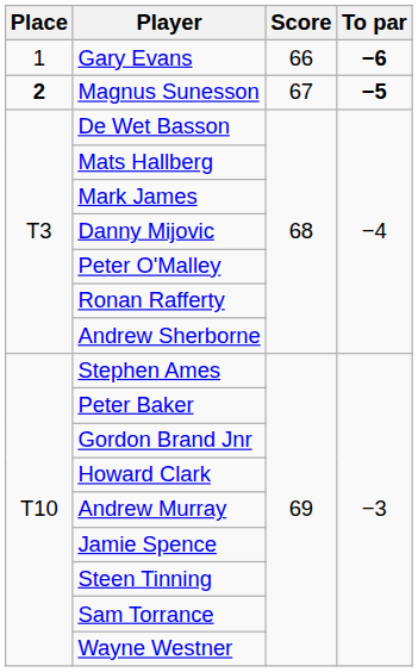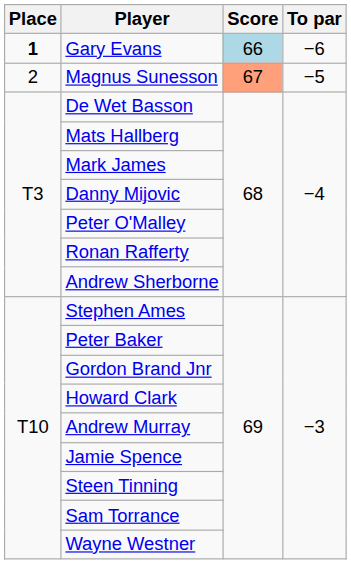Gary Evans | Place: normal -> bold
Gary Evans | Score: no background -> lightblue background
Gary Evans | To par: bold -> normal
Magnus Sunesson | Place: bold -> normal
Magnus Sunesson | Score: no background -> lightsalmon background
Magnus Sunesson | To par: bold -> normal
